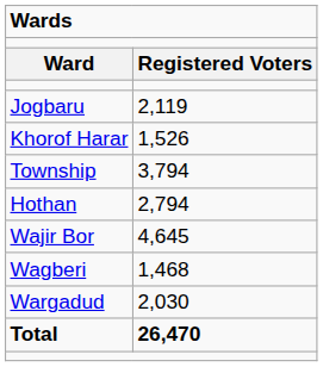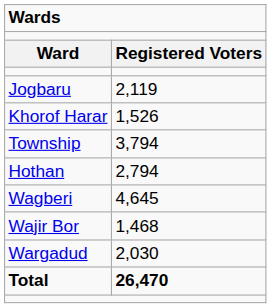row 9 | column 1: Wajir Bor -> Wagberi
row 10 | column 1: Wagberi -> Wajir Bor
